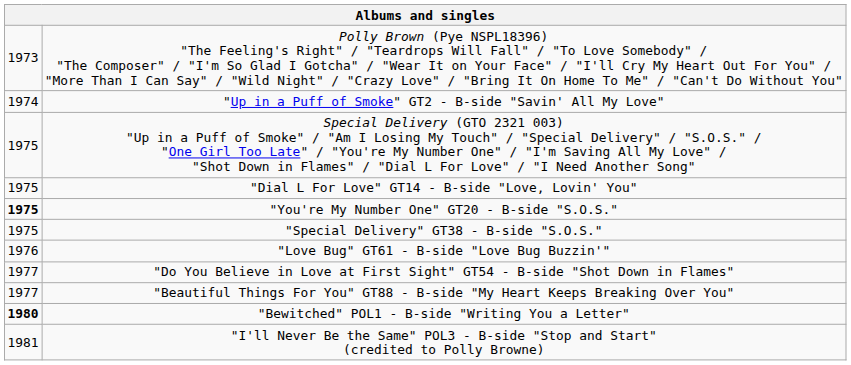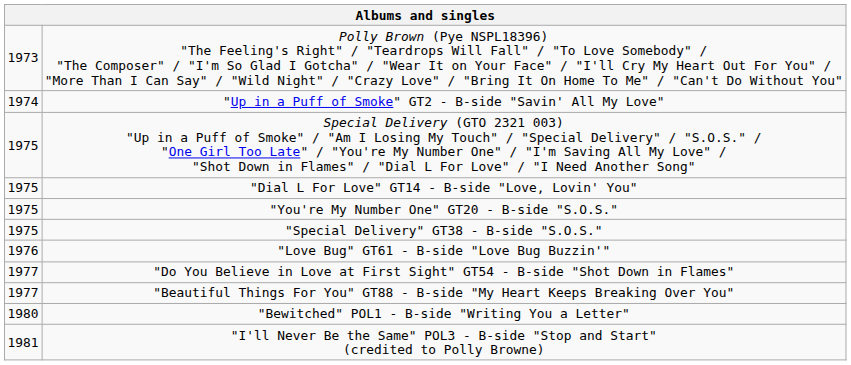"You're My Number One" GT20 - B-side "S.O.S." | column 1: bold -> normal
"Bewitched" POL1 - B-side "Writing You a Letter" | column 1: bold -> normal
